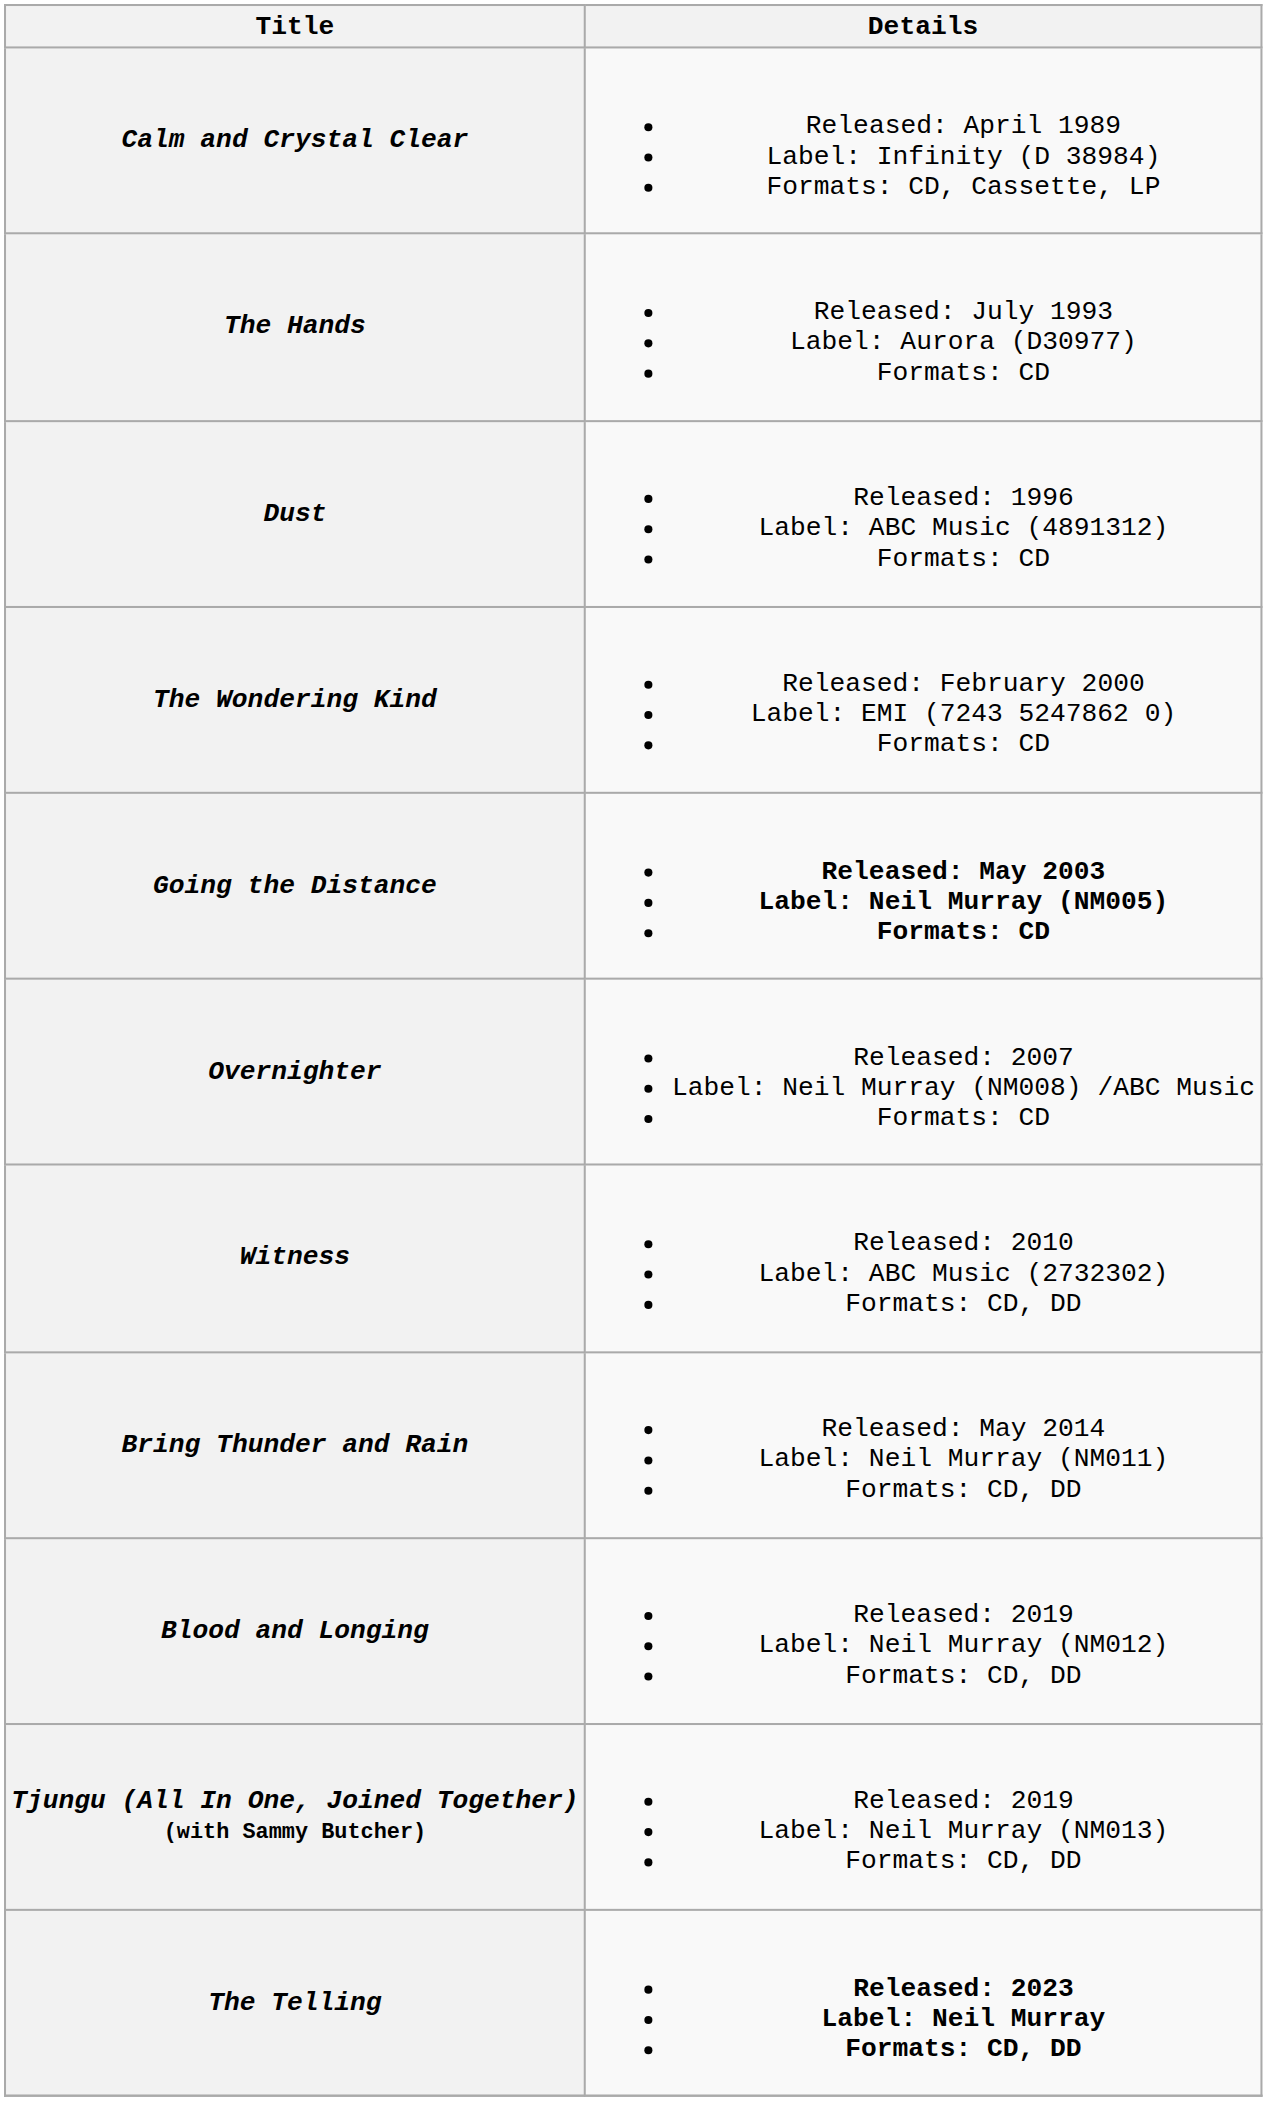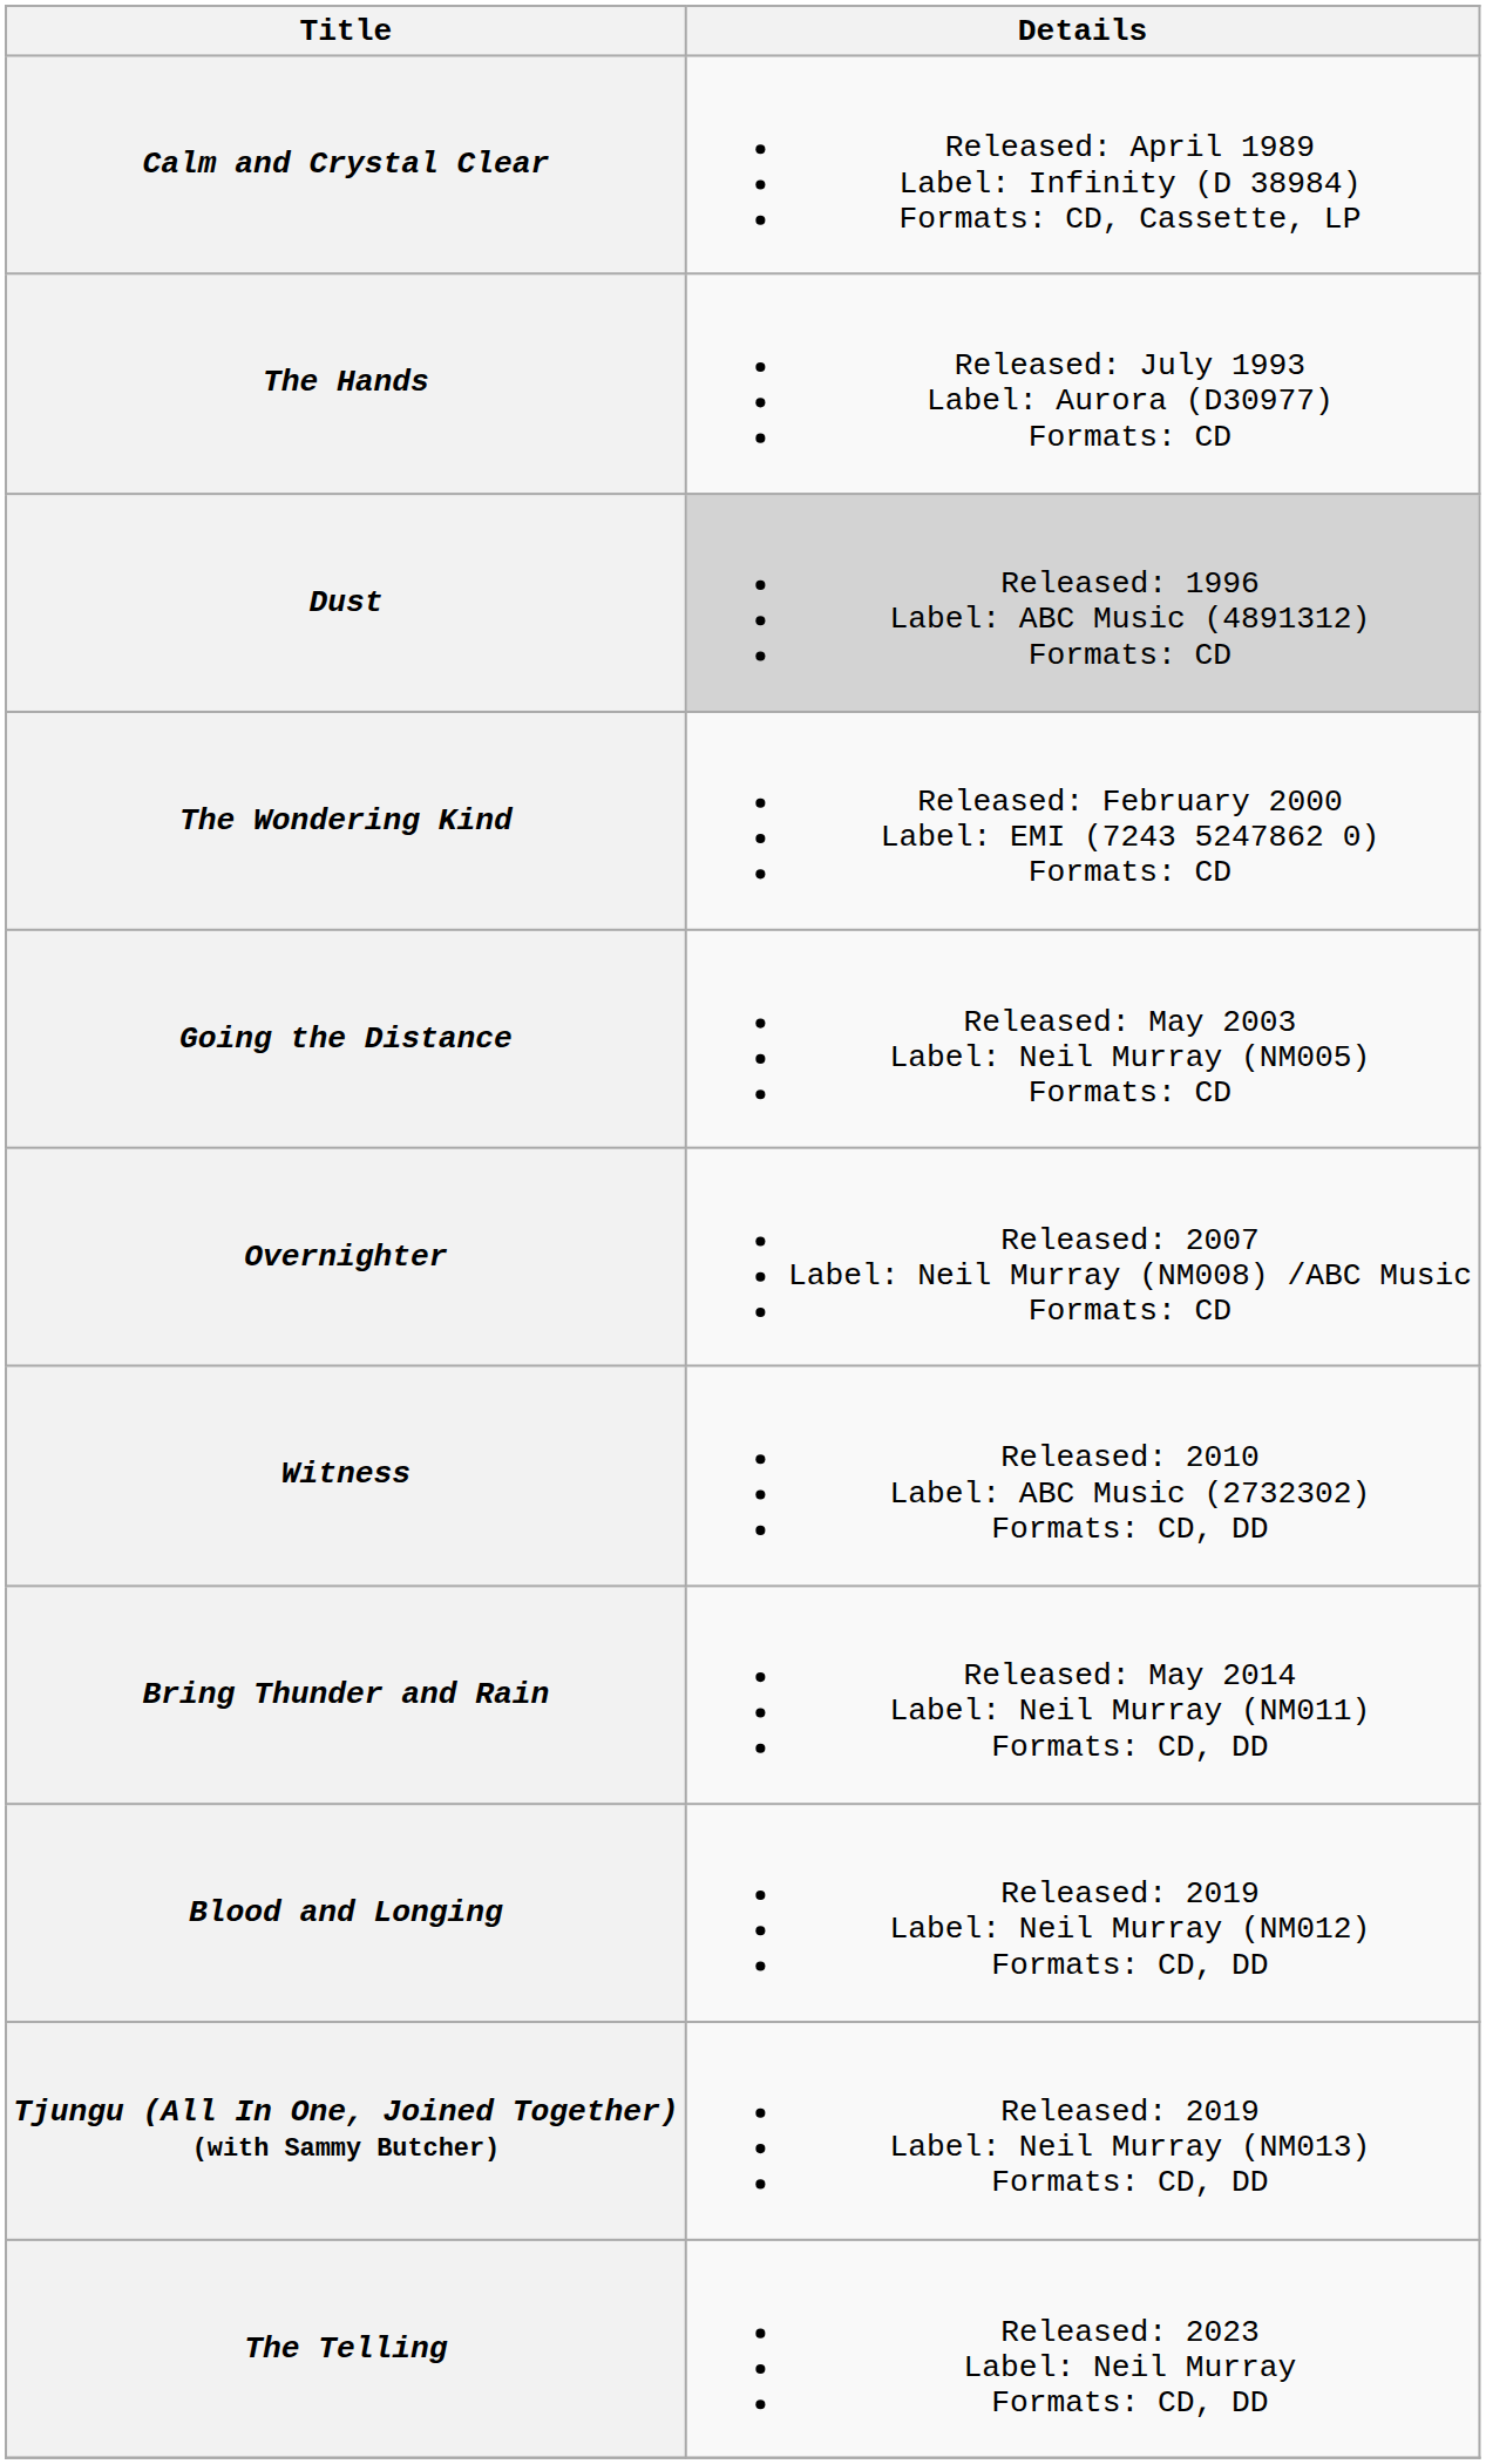Dust | Details: no background -> lightgrey background
Going the Distance | Details: bold -> normal
The Telling | Details: bold -> normal
